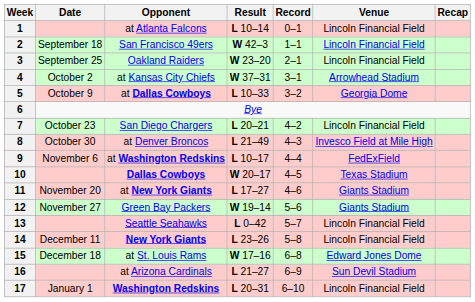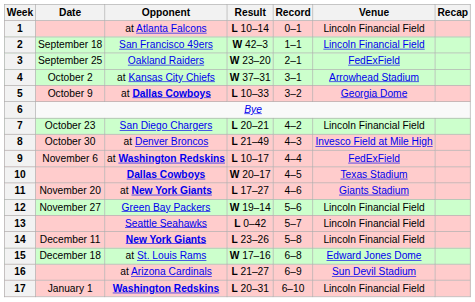3 | Venue: Lincoln Financial Field -> FedExField
12 | Venue: Giants Stadium -> Lincoln Financial Field
